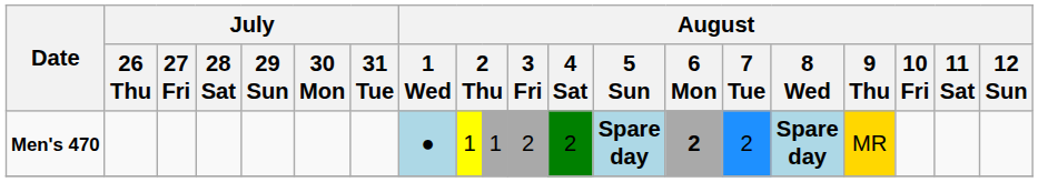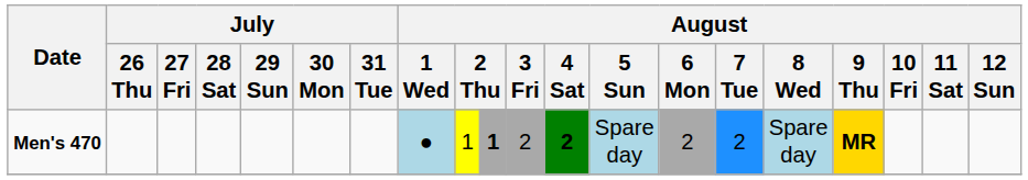Men's 470 | column 10: normal -> bold
Men's 470 | August / 4 Sat: normal -> bold
Men's 470 | August / 5 Sun: bold -> normal
Men's 470 | August / 6 Mon: bold -> normal
Men's 470 | August / 8 Wed: bold -> normal
Men's 470 | August / 9 Thu: normal -> bold
